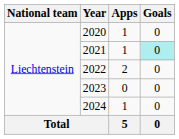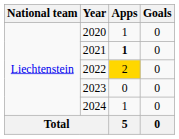2021 | Apps: normal -> bold
2021 | Goals: paleturquoise background -> no background
2022 | Apps: no background -> gold background
